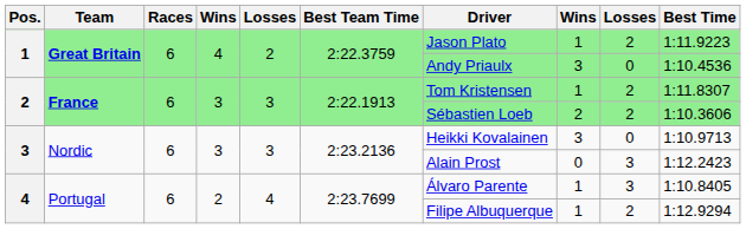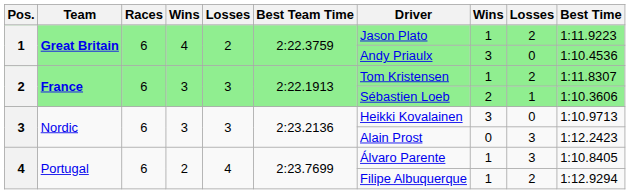row 5 | column 9: 2 -> 1
